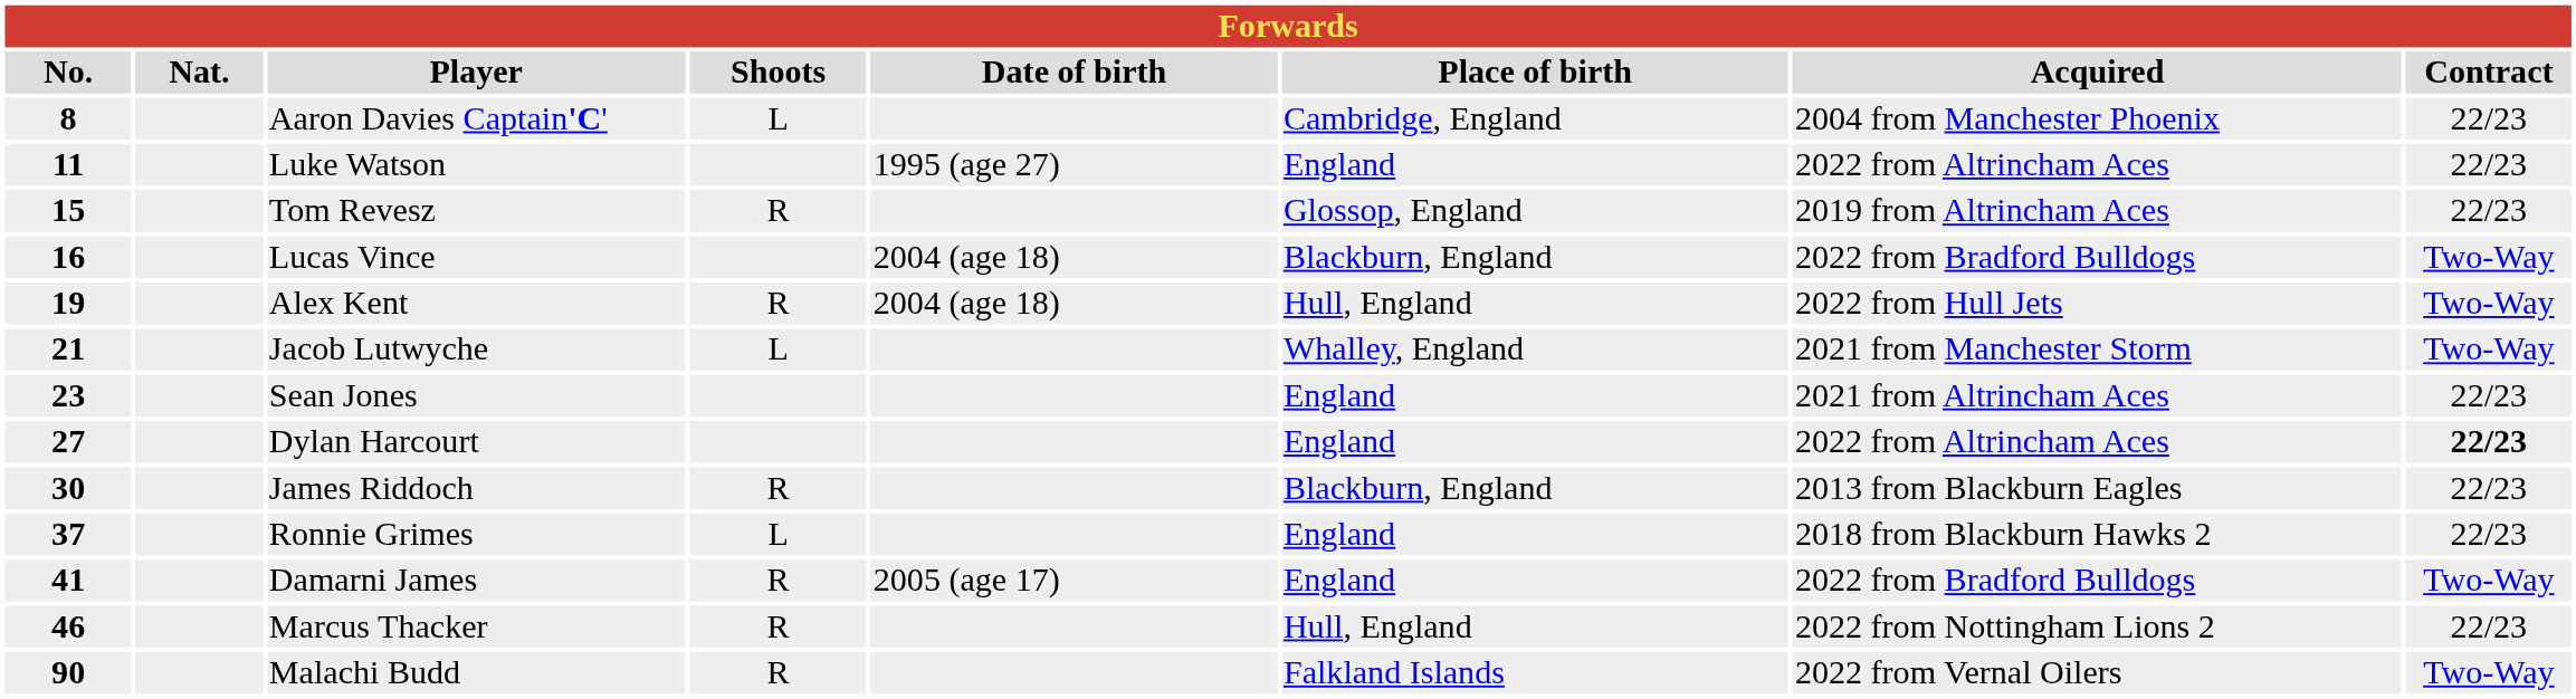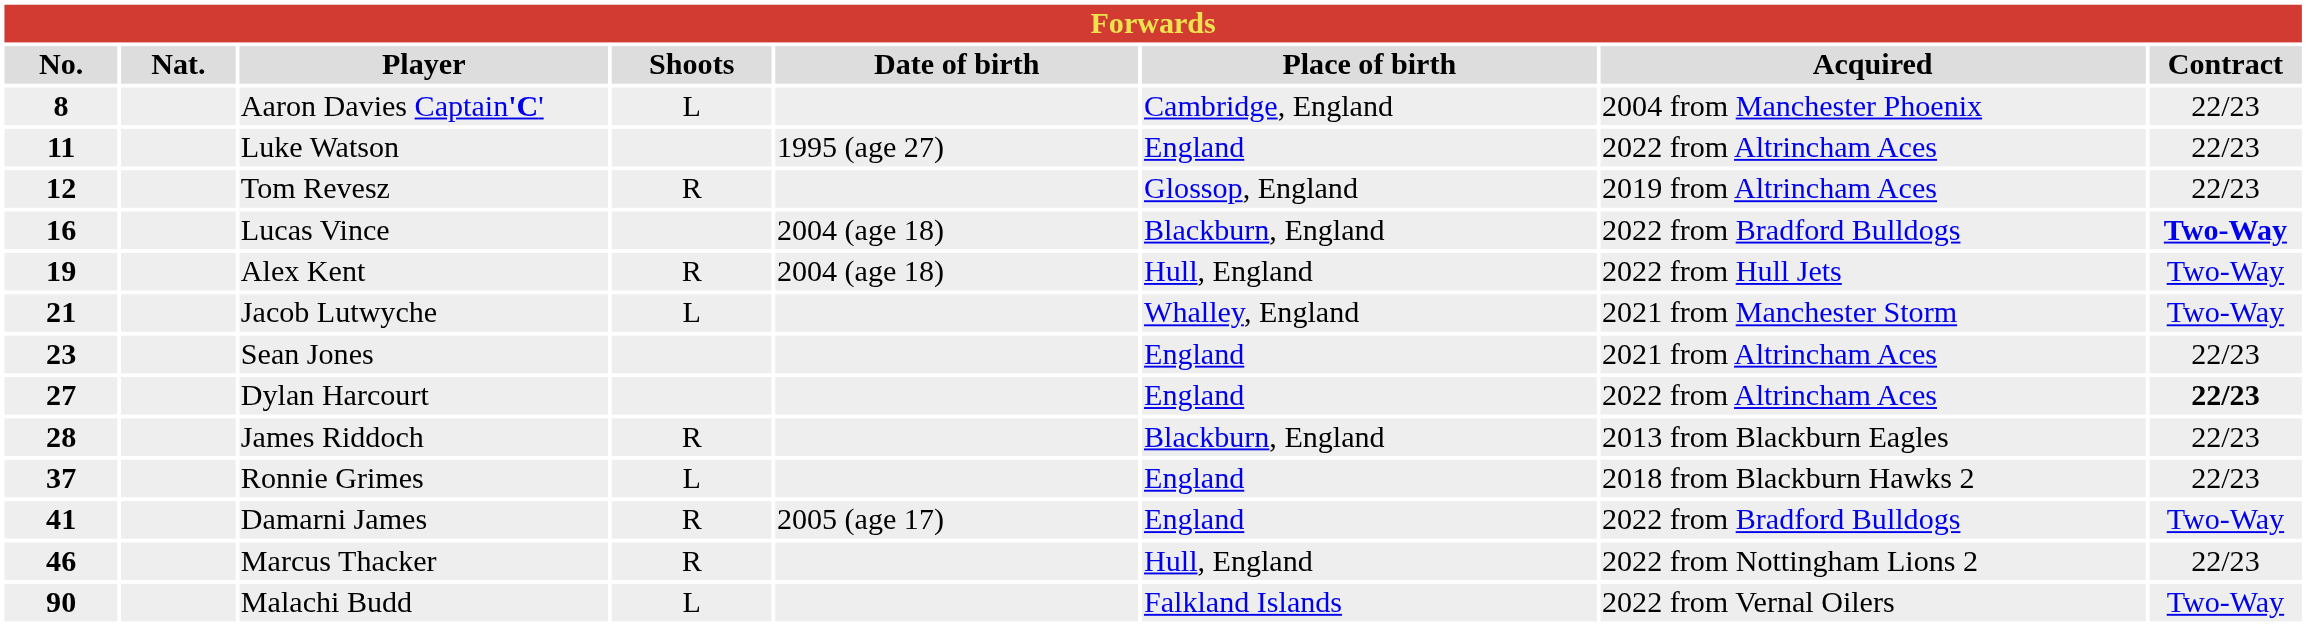Tom Revesz | No.: 15 -> 12
Lucas Vince | Contract: normal -> bold
James Riddoch | No.: 30 -> 28
Malachi Budd | Shoots: R -> L
